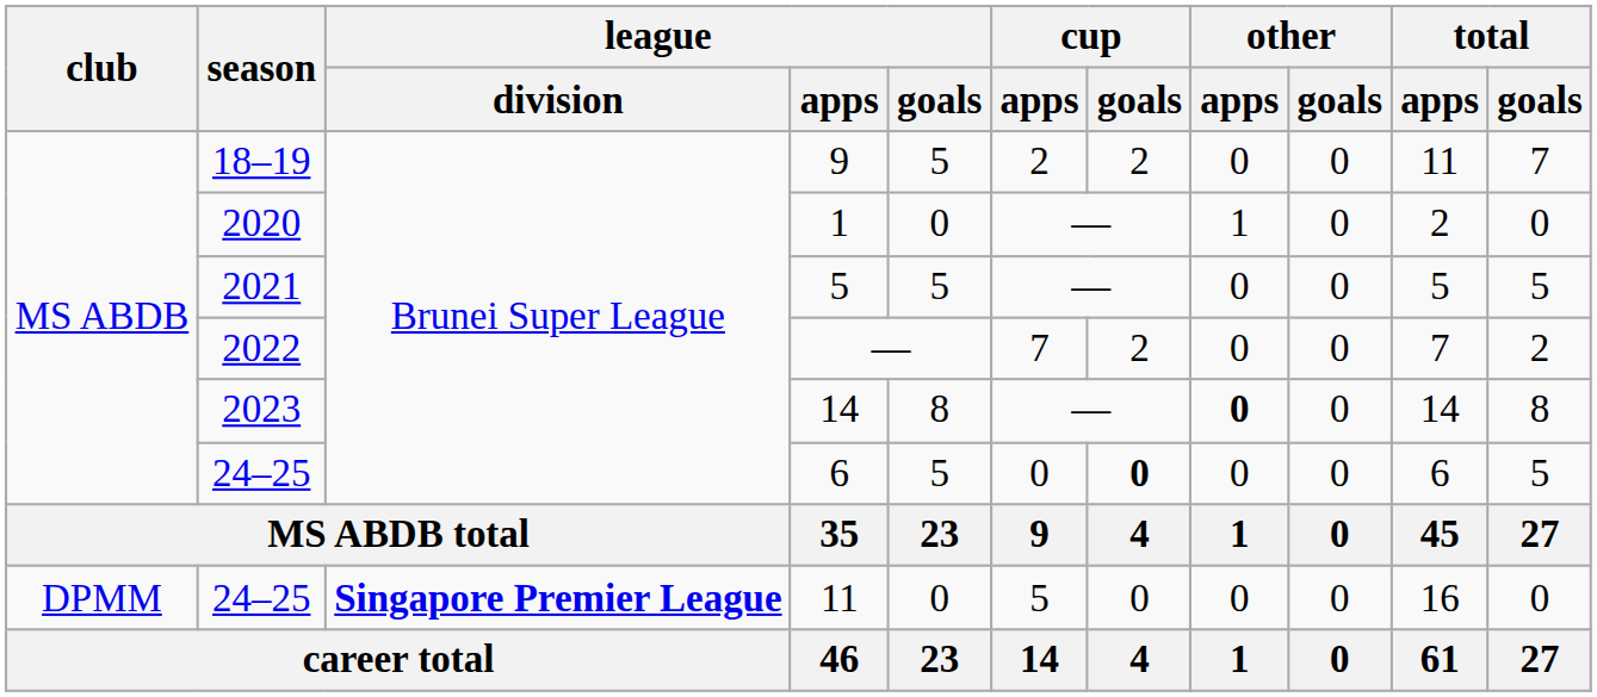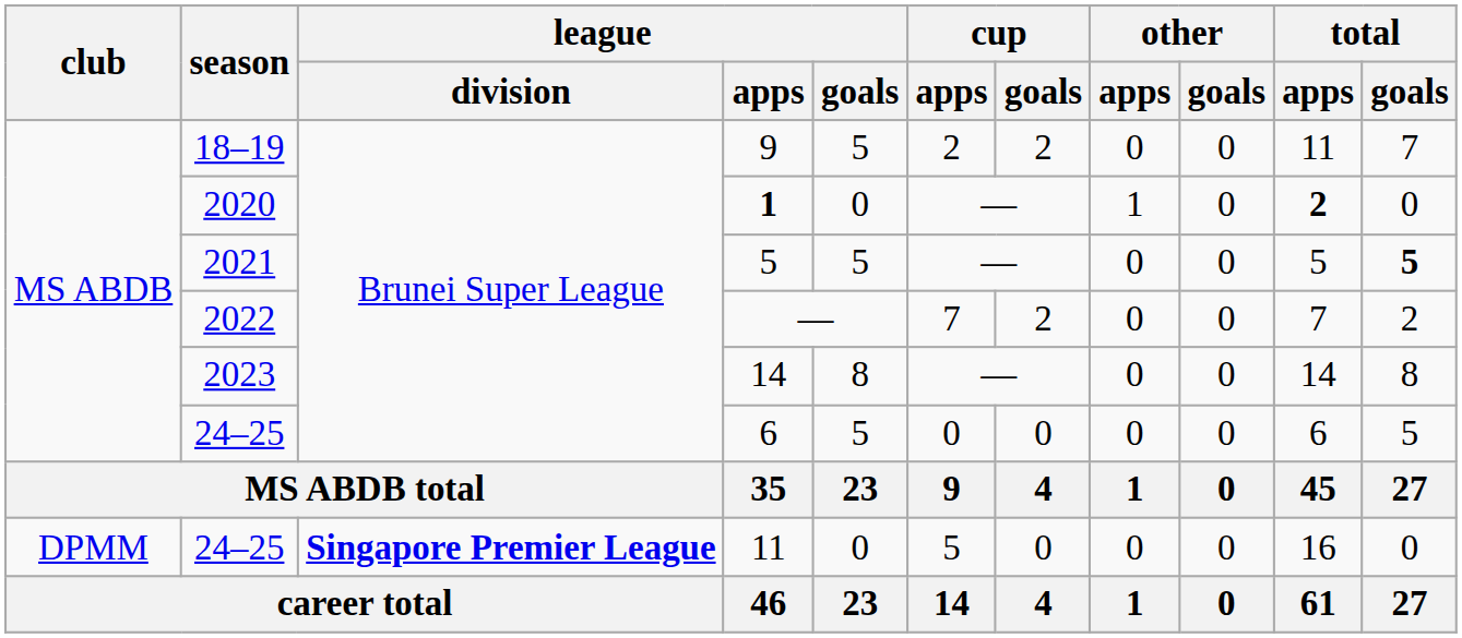row 4 | league / apps: normal -> bold
row 4 | total / apps: normal -> bold
row 5 | total / goals: normal -> bold
row 7 | other / apps: bold -> normal
row 8 | cup / goals: bold -> normal
